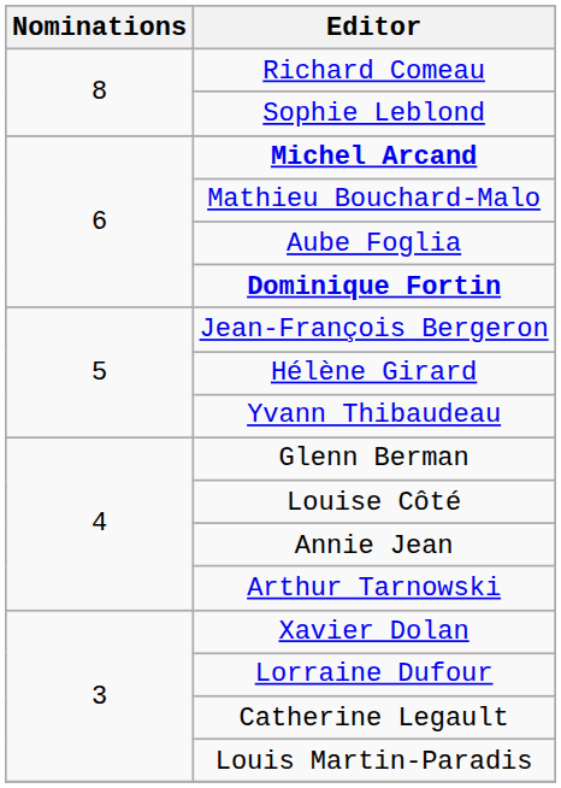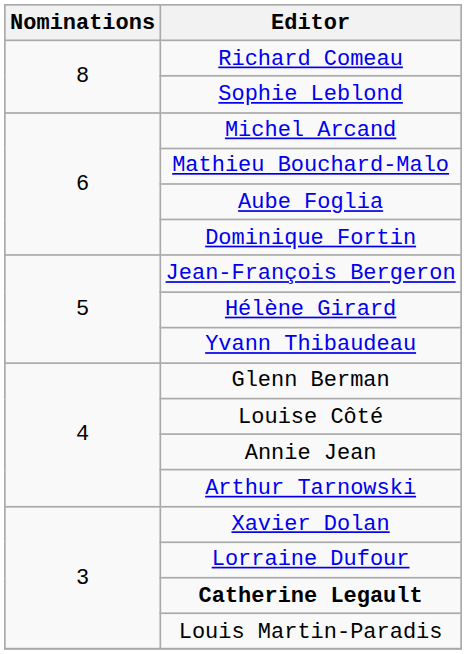Michel Arcand | Editor: bold -> normal
Dominique Fortin | Editor: bold -> normal
Catherine Legault | Editor: normal -> bold
